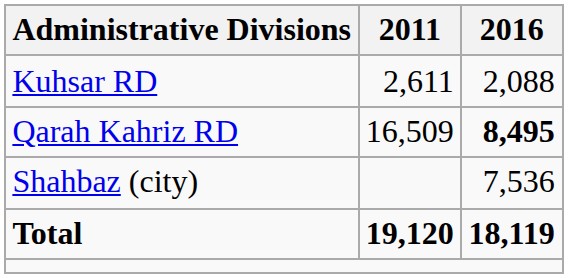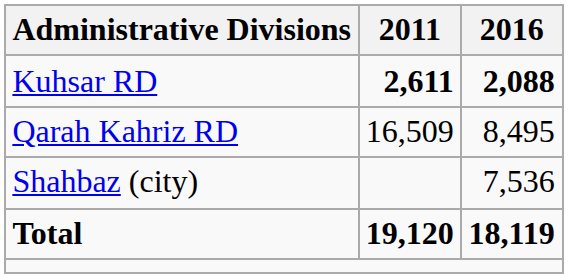Kuhsar RD | 2011: normal -> bold
Kuhsar RD | 2016: normal -> bold
Qarah Kahriz RD | 2016: bold -> normal
